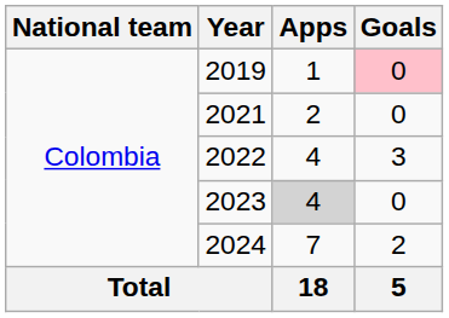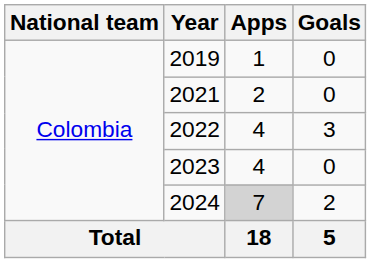2019 | Goals: pink background -> no background
2023 | Apps: lightgrey background -> no background
2024 | Apps: no background -> lightgrey background
